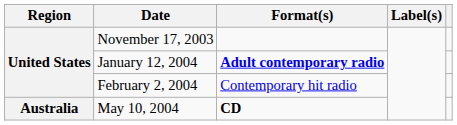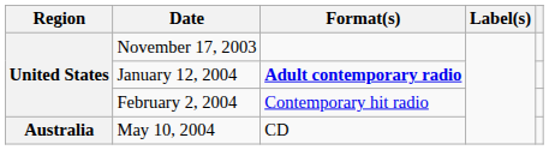May 10, 2004 | Format(s): bold -> normal
